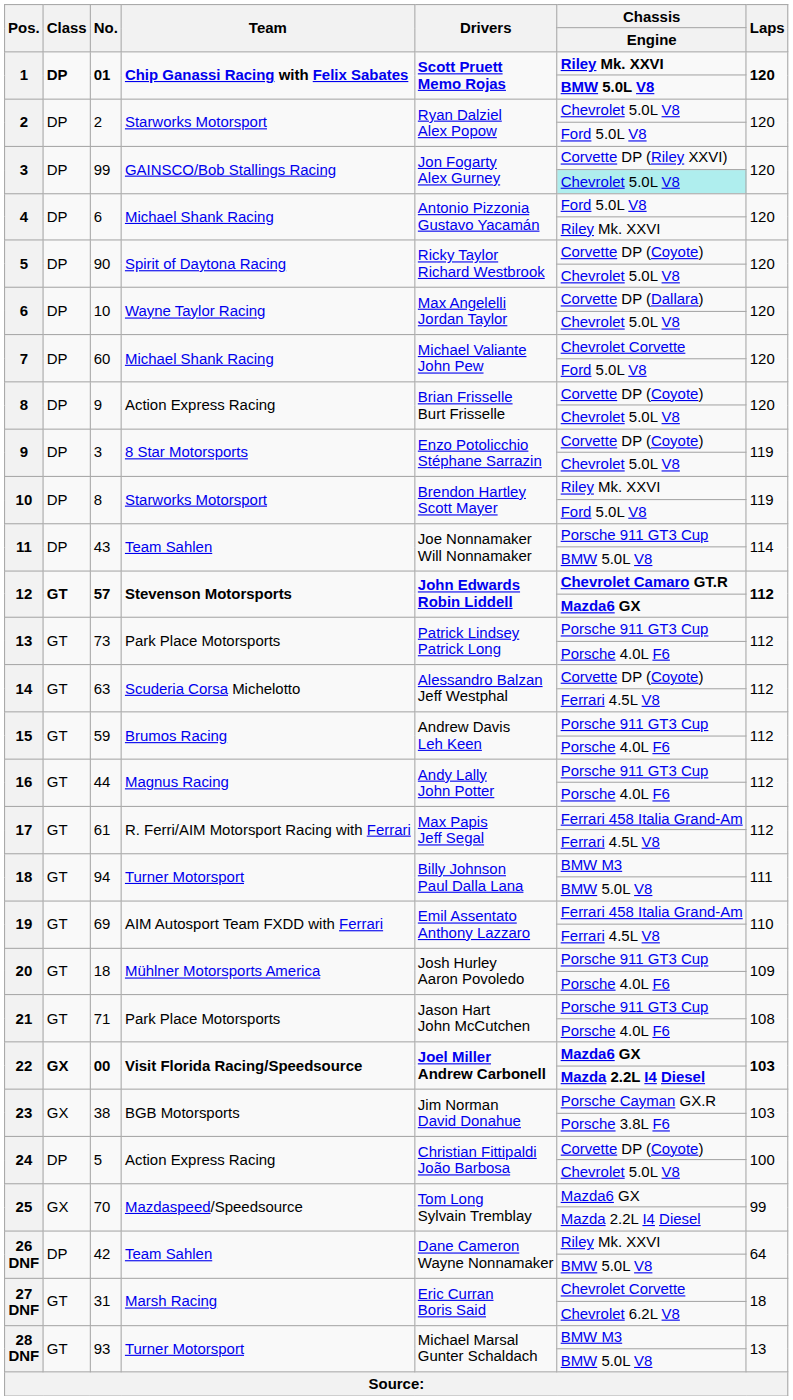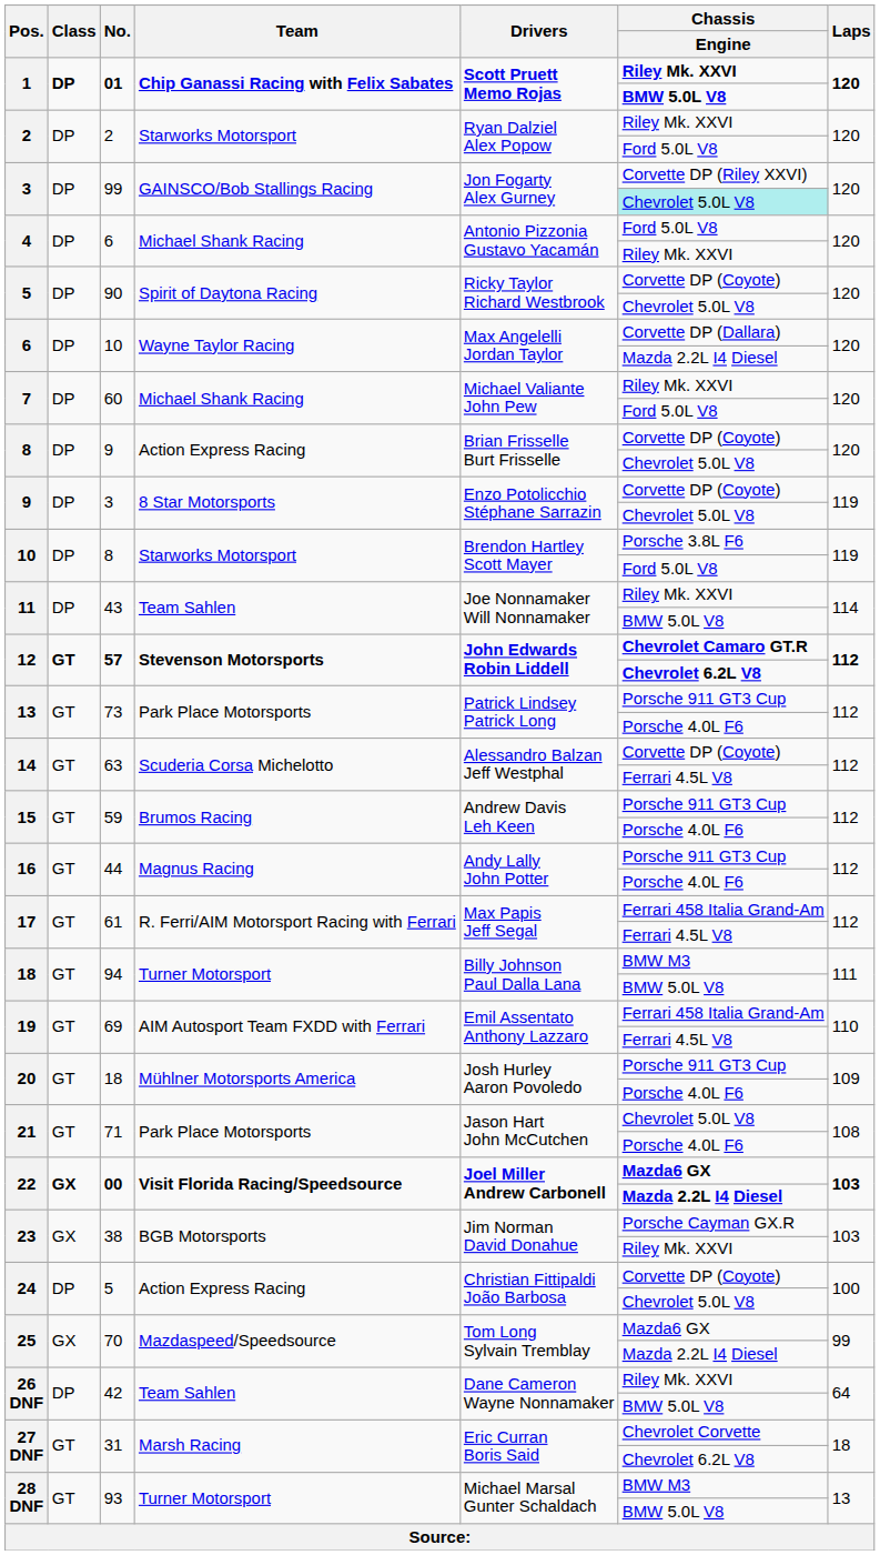row 5 | Chassis / Engine: Chevrolet 5.0L V8 -> Riley Mk. XXVI
row 14 | Chassis / Engine: Chevrolet 5.0L V8 -> Mazda 2.2L I4 Diesel
row 15 | Chassis / Engine: Chevrolet Corvette -> Riley Mk. XXVI
row 21 | Chassis / Engine: Riley Mk. XXVI -> Porsche 3.8L F6
row 23 | Chassis / Engine: Porsche 911 GT3 Cup -> Riley Mk. XXVI
row 26 | Chassis / Engine: Mazda6 GX -> Chevrolet 6.2L V8
row 43 | Chassis / Engine: Porsche 911 GT3 Cup -> Chevrolet 5.0L V8
row 48 | Chassis / Engine: Porsche 3.8L F6 -> Riley Mk. XXVI
